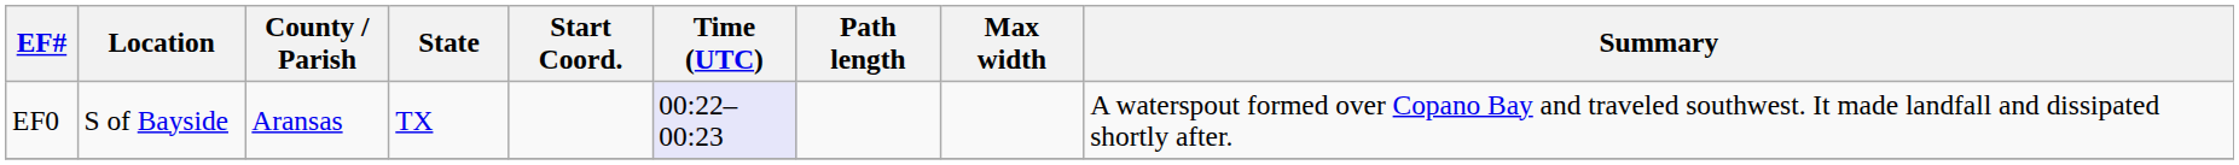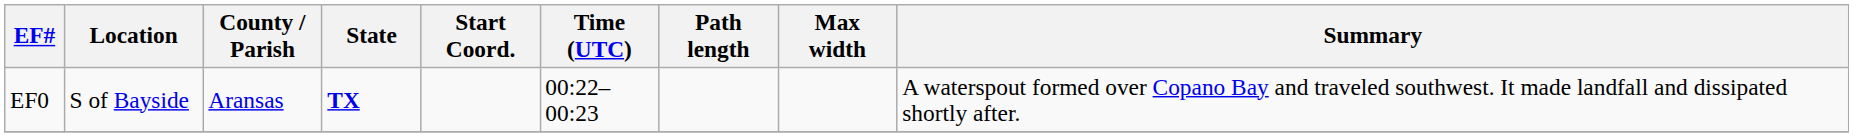EF0 | State: normal -> bold
EF0 | Time (UTC): lavender background -> no background
